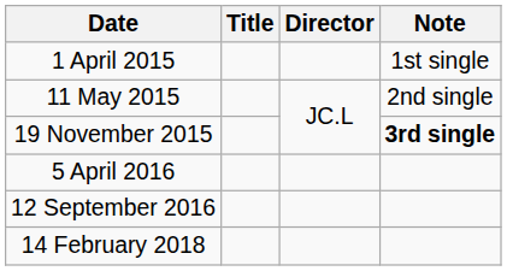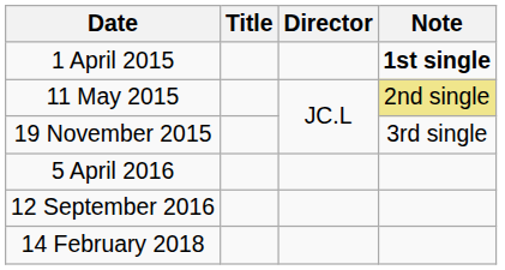1 April 2015 | Note: normal -> bold
11 May 2015 | Note: no background -> khaki background
19 November 2015 | Note: bold -> normal
